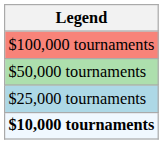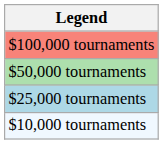row 5 | column 1: bold -> normal
